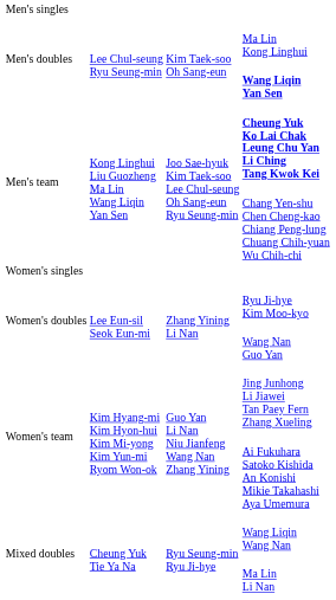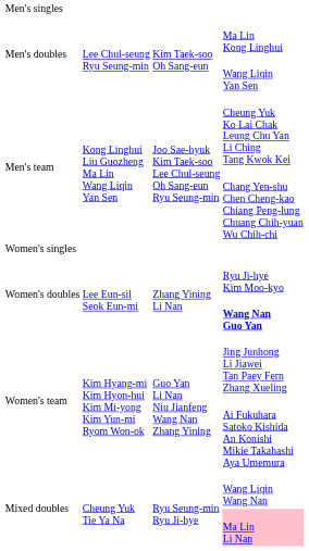Wang Liqin Yan Sen | column 4: bold -> normal
Cheung Yuk Ko Lai Chak Leung Chu Yan Li Ching Tang Kwok Kei | column 4: bold -> normal
Wang Nan Guo Yan | column 4: normal -> bold
Ma Lin Li Nan | column 4: no background -> pink background
